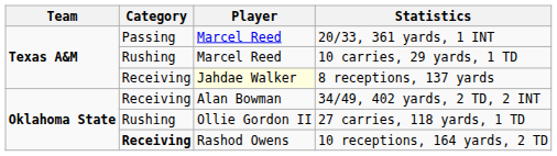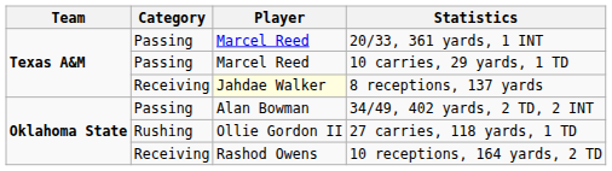10 carries, 29 yards, 1 TD | Category: Rushing -> Passing
34/49, 402 yards, 2 TD, 2 INT | Category: Receiving -> Passing
10 receptions, 164 yards, 2 TD | Category: bold -> normal
